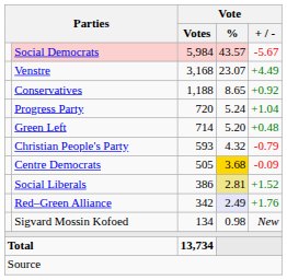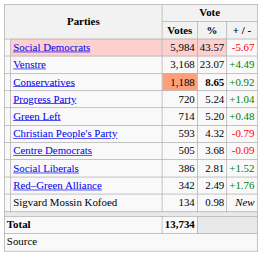Conservatives | Vote / Votes: no background -> lightsalmon background
Conservatives | Vote / %: normal -> bold
Centre Democrats | Vote / %: gold background -> no background
Social Liberals | Vote / %: khaki background -> no background
Red–Green Alliance | Vote / %: lavender background -> no background
